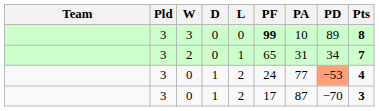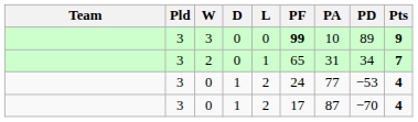row 2 | Pts: 8 -> 9
row 4 | PD: lightsalmon background -> no background
row 5 | Pts: 3 -> 4
